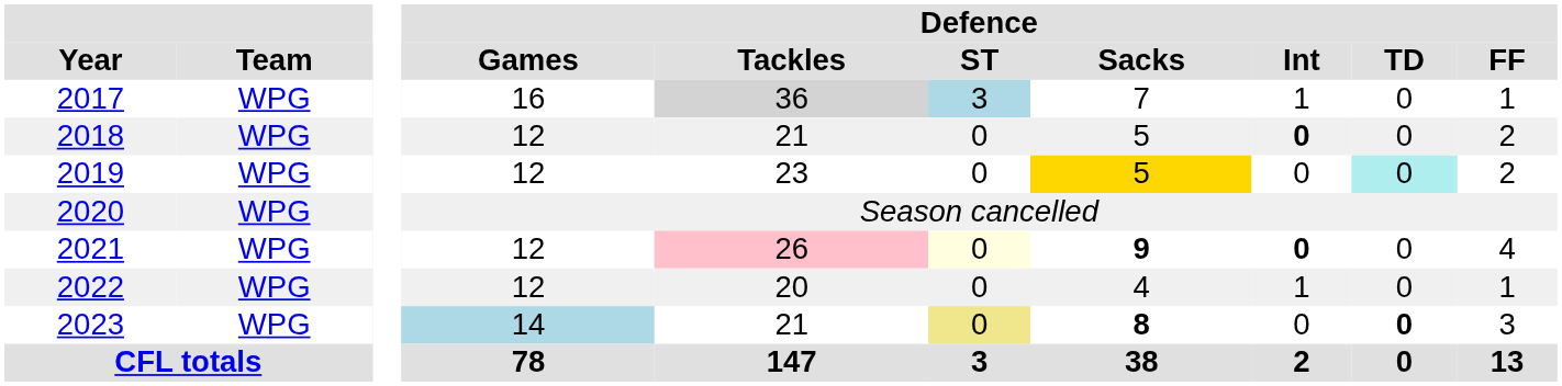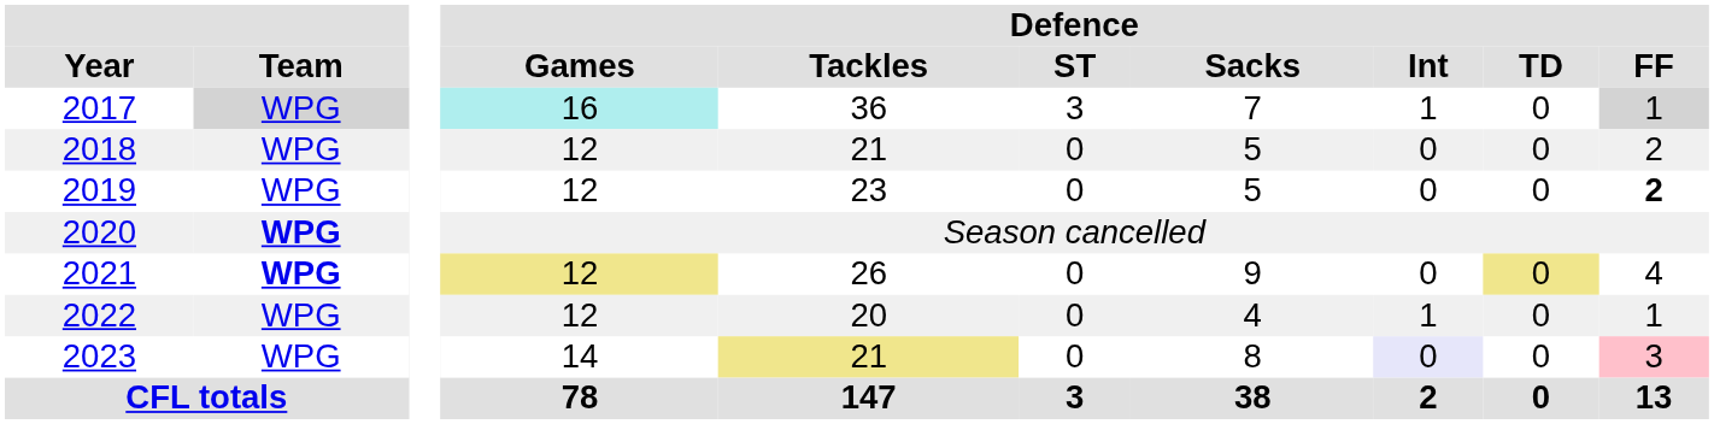2017 | Team: no background -> lightgrey background
2017 | Defence / Games: no background -> paleturquoise background
2017 | Defence / Tackles: lightgrey background -> no background
2017 | Defence / ST: lightblue background -> no background
2017 | Defence / FF: no background -> lightgrey background
2018 | Defence / Int: bold -> normal
2019 | Defence / Sacks: gold background -> no background
2019 | Defence / TD: paleturquoise background -> no background
2019 | Defence / FF: normal -> bold
2020 | Team: normal -> bold
2021 | Team: normal -> bold
2021 | Defence / Games: no background -> khaki background
2021 | Defence / Tackles: pink background -> no background
2021 | Defence / ST: lightyellow background -> no background
2021 | Defence / Sacks: bold -> normal
2021 | Defence / Int: bold -> normal
2021 | Defence / TD: no background -> khaki background
2023 | Defence / Games: lightblue background -> no background
2023 | Defence / Tackles: no background -> khaki background
2023 | Defence / ST: khaki background -> no background
2023 | Defence / Sacks: bold -> normal
2023 | Defence / Int: no background -> lavender background
2023 | Defence / TD: bold -> normal
2023 | Defence / FF: no background -> pink background
